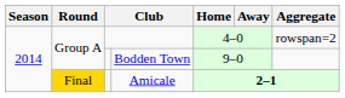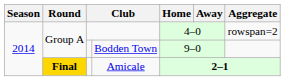Amicale | Round: normal -> bold
